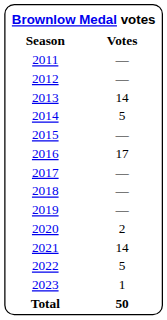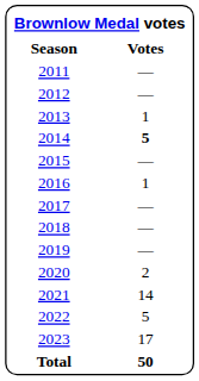2013 | Votes: 14 -> 1
2014 | Votes: normal -> bold
2016 | Votes: 17 -> 1
2023 | Votes: 1 -> 17
